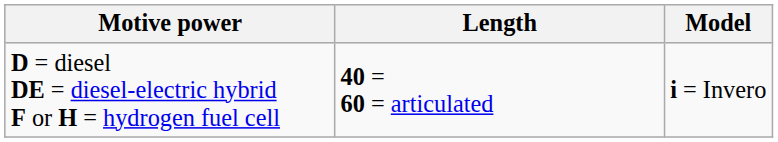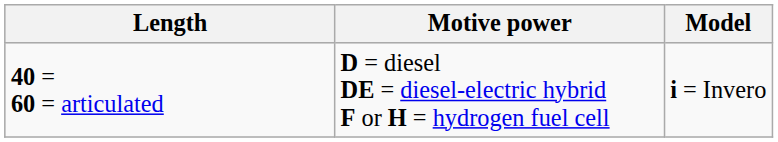columns swapped: Motive power <-> Length
